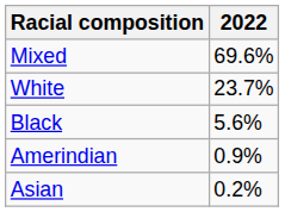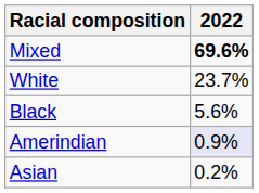Mixed | 2022: normal -> bold
Amerindian | 2022: no background -> lavender background
